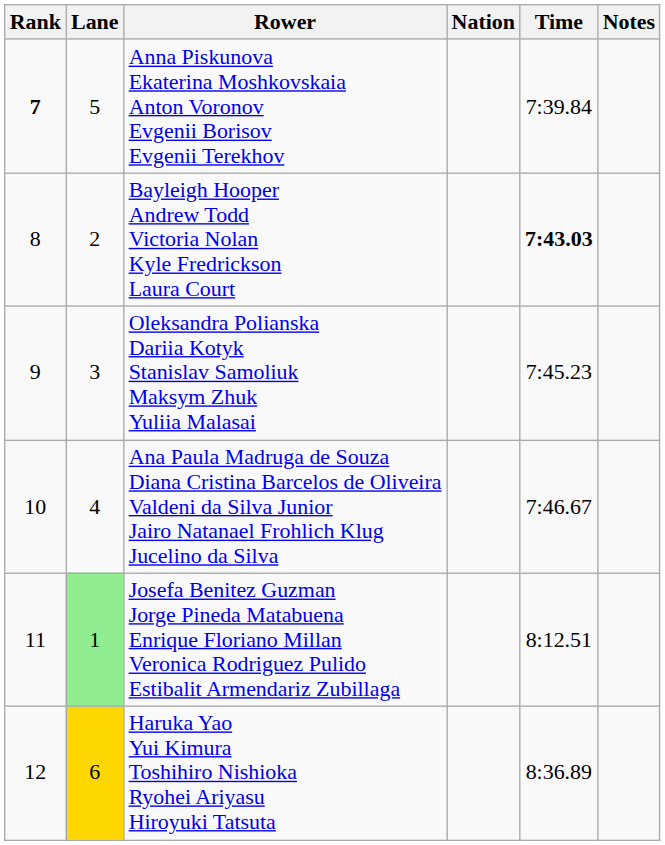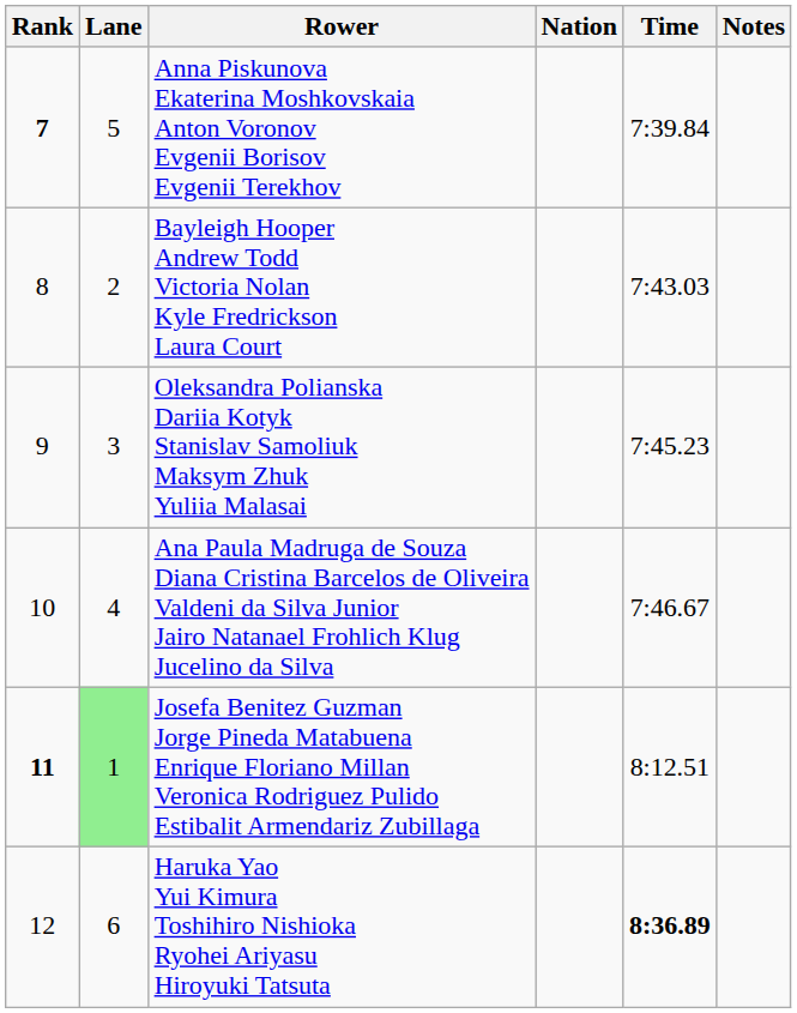row 3 | Time: bold -> normal
row 6 | Rank: normal -> bold
row 7 | Lane: gold background -> no background
row 7 | Time: normal -> bold
